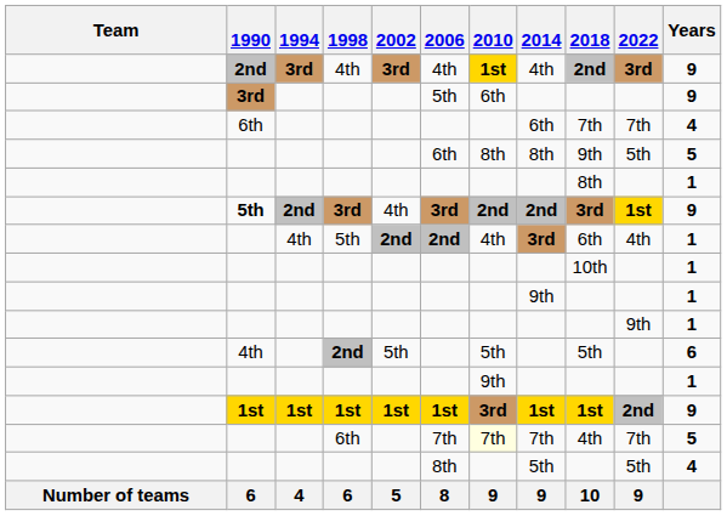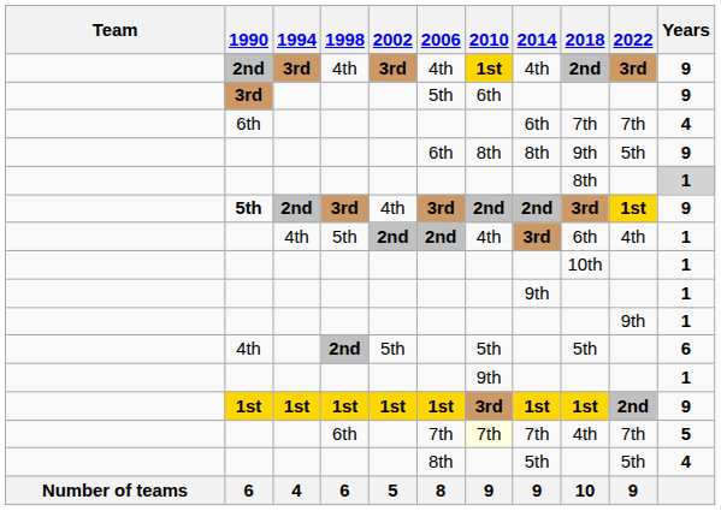row 5 | Years: 5 -> 9
row 6 | Years: no background -> lightgrey background
